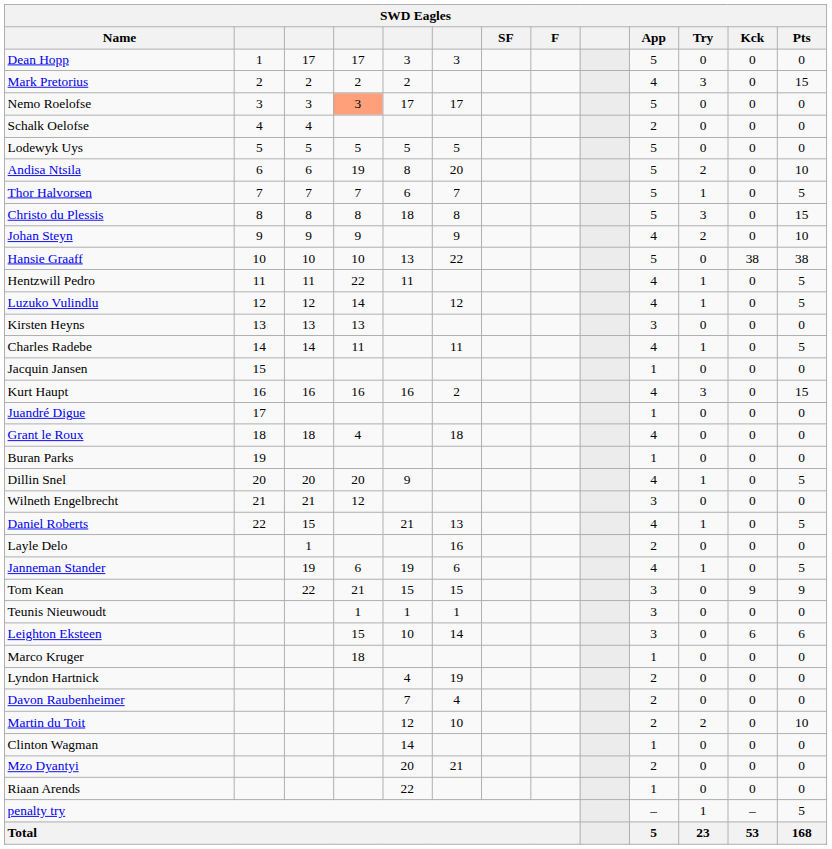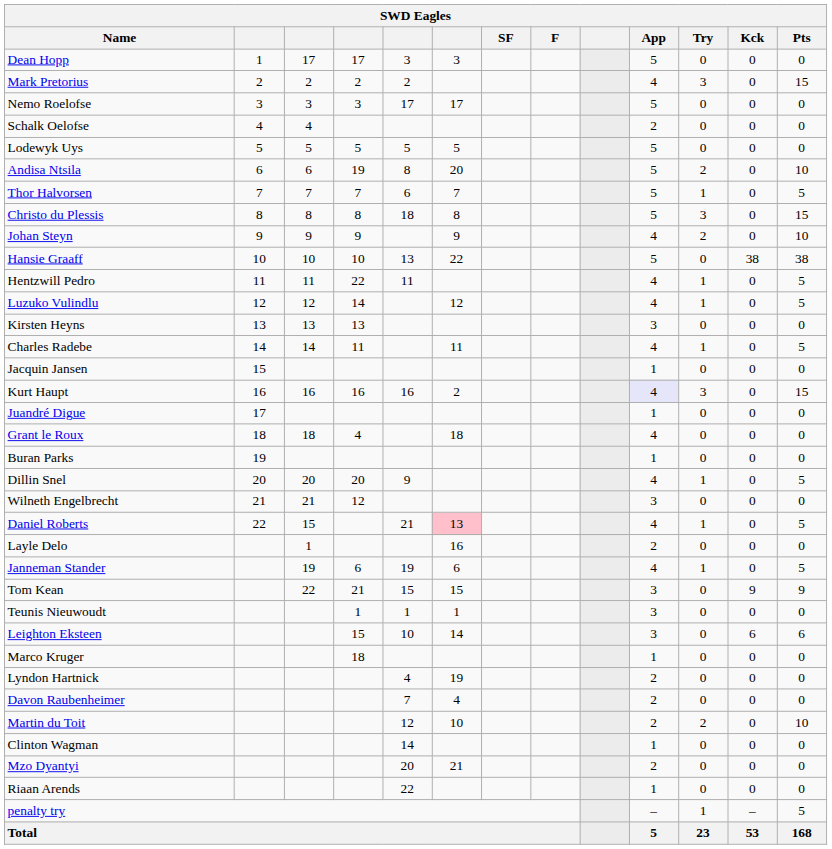Nemo Roelofse | column 4: lightsalmon background -> no background
Kurt Haupt | App: no background -> lavender background
Daniel Roberts | column 6: no background -> pink background
